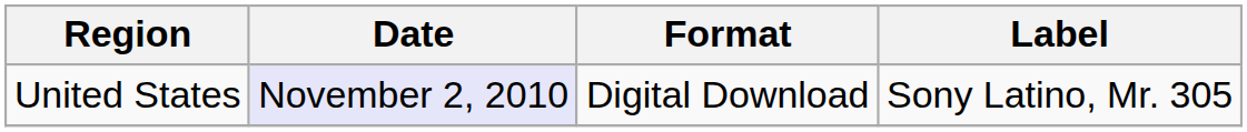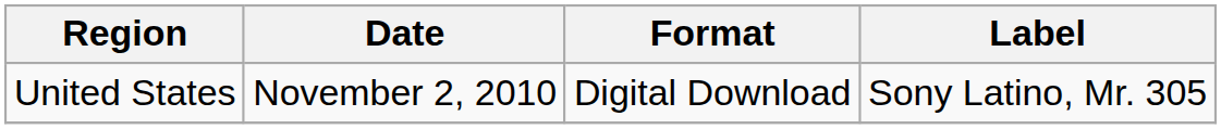United States | Date: lavender background -> no background
